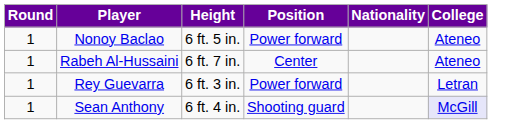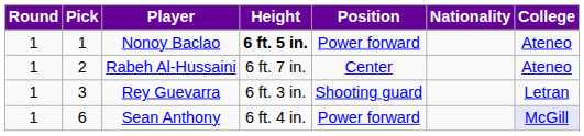+ column: Pick | 1 | 2 | 3 | 6
Nonoy Baclao | Height: normal -> bold
Rey Guevarra | Position: Power forward -> Shooting guard
Sean Anthony | Position: Shooting guard -> Power forward
